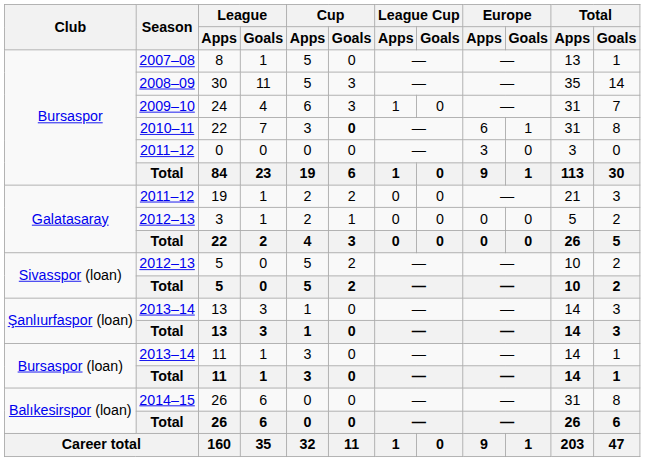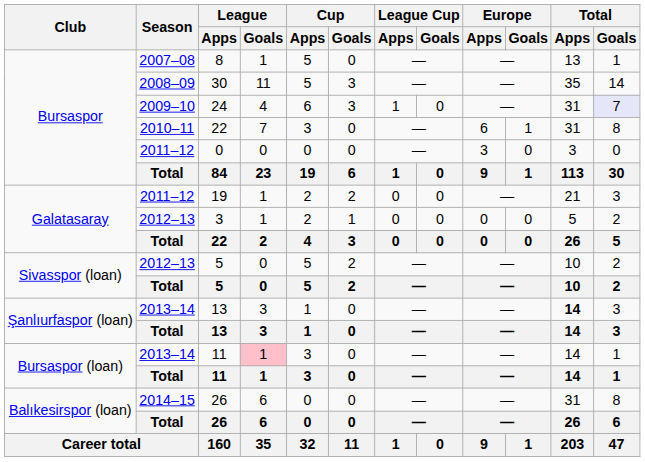24 | Total / Goals: no background -> lavender background
2010–11 / 22 | Cup / Goals: bold -> normal
2013–14 / 13 | Total / Apps: normal -> bold
2013–14 / 11 | League / Goals: no background -> pink background
